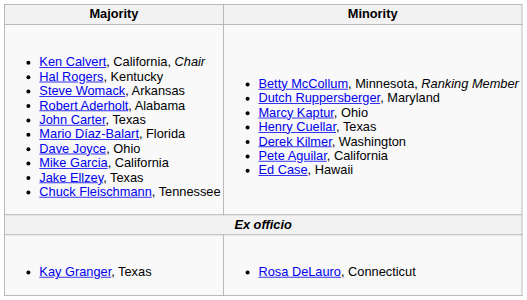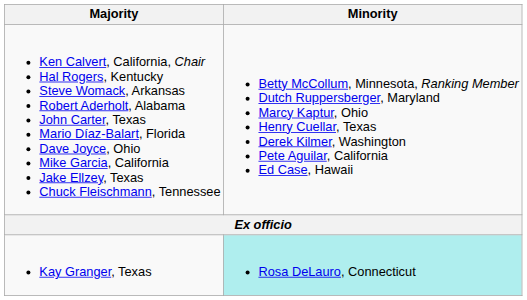Kay Granger, Texas | Minority: no background -> paleturquoise background
